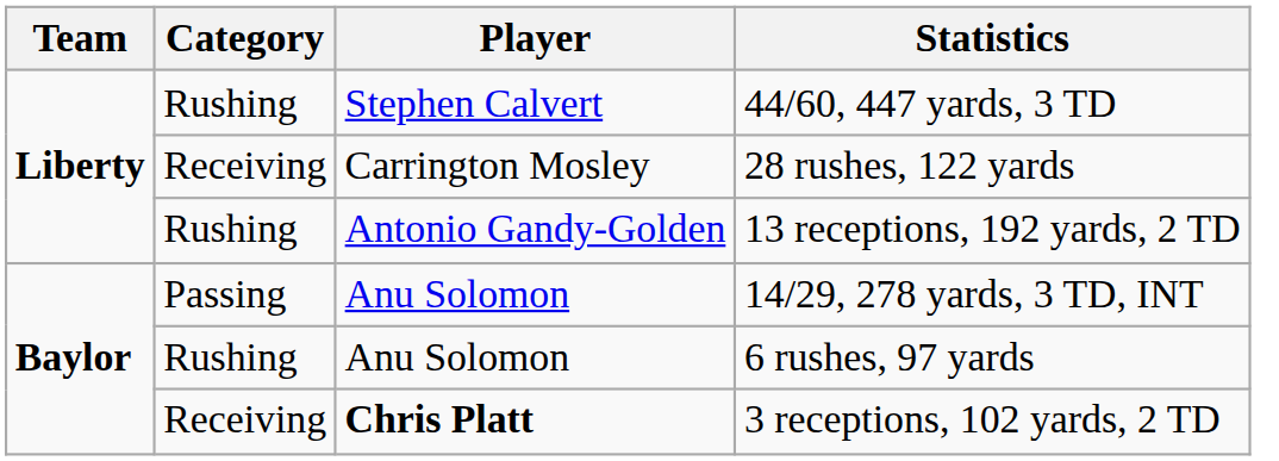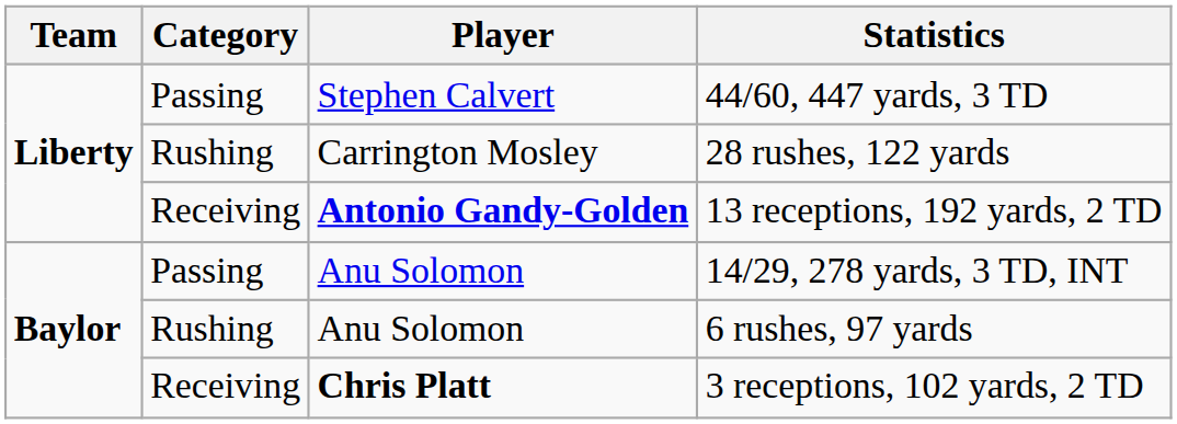44/60, 447 yards, 3 TD | Category: Rushing -> Passing
28 rushes, 122 yards | Category: Receiving -> Rushing
13 receptions, 192 yards, 2 TD | Category: Rushing -> Receiving
13 receptions, 192 yards, 2 TD | Player: normal -> bold
